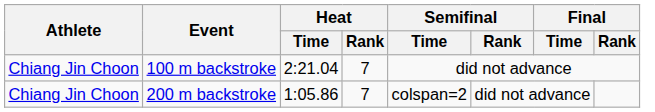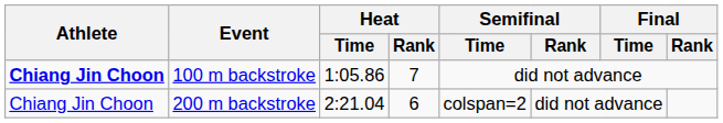100 m backstroke | Athlete: normal -> bold
100 m backstroke | Heat / Time: 2:21.04 -> 1:05.86
200 m backstroke | Heat / Time: 1:05.86 -> 2:21.04
200 m backstroke | Heat / Rank: 7 -> 6
